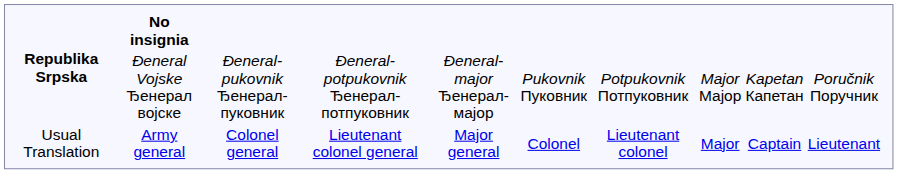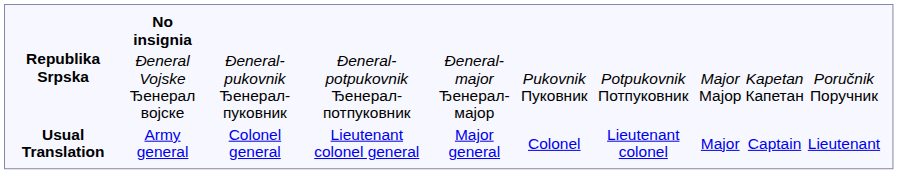Usual Translation | Republika Srpska: normal -> bold
